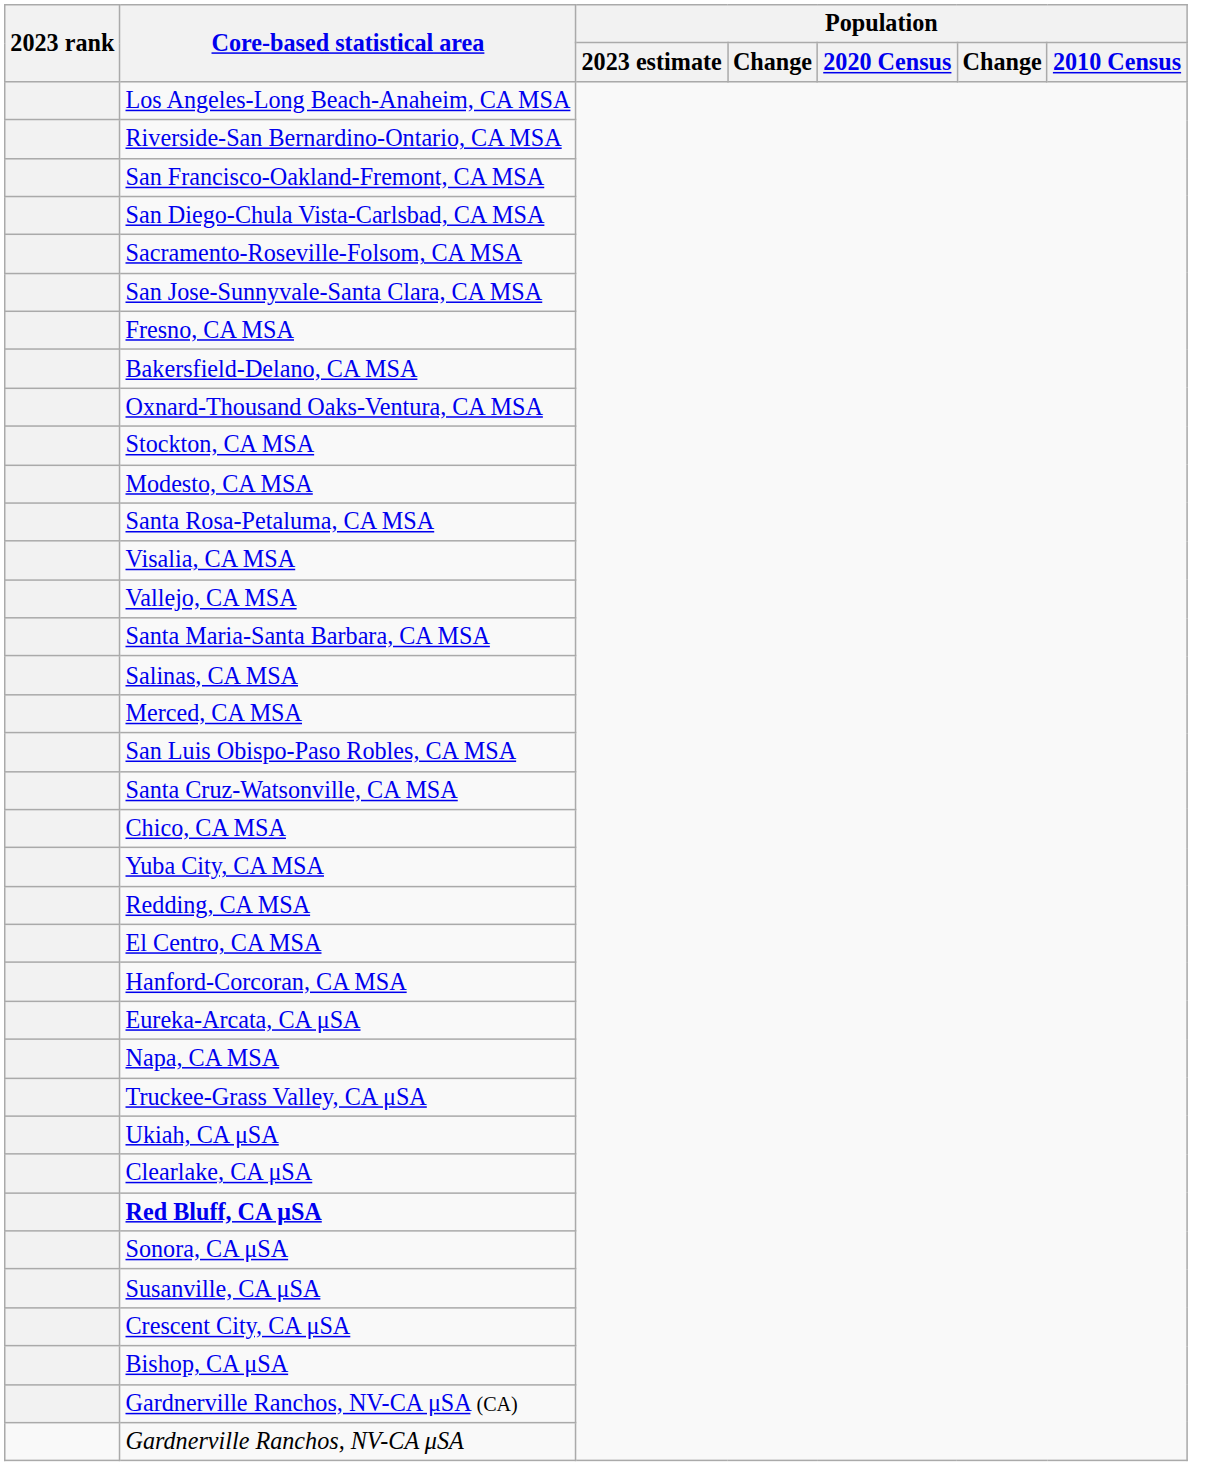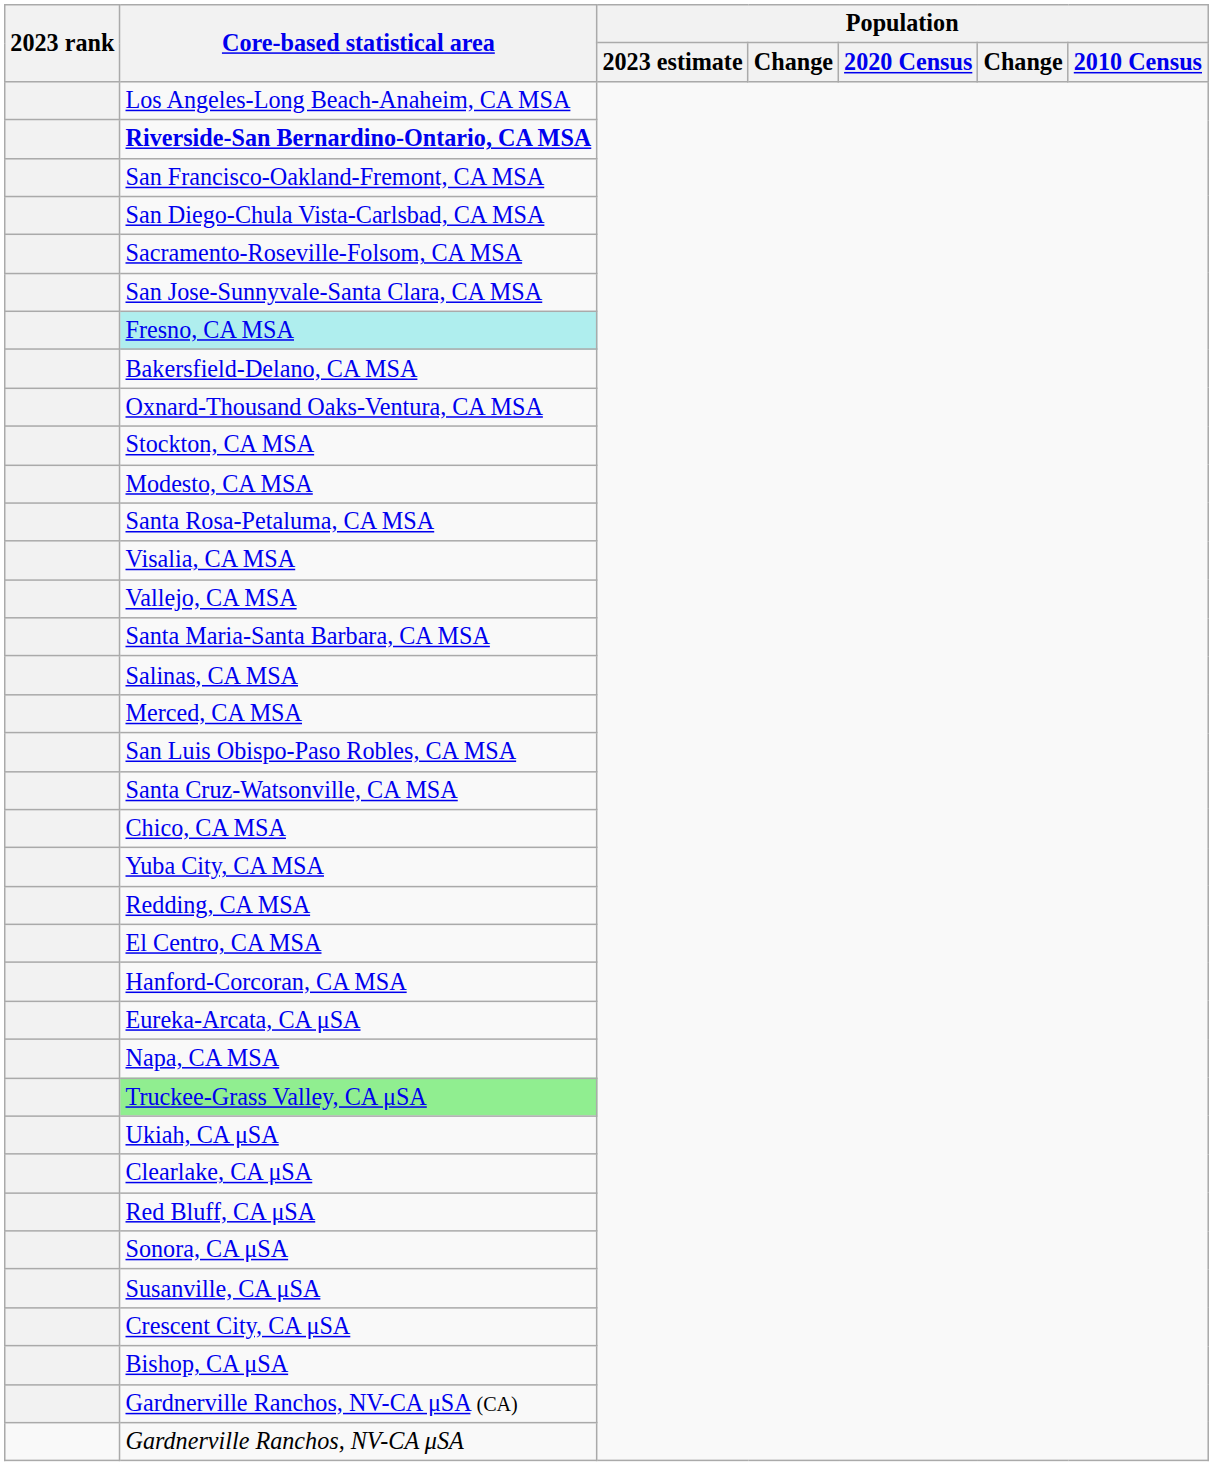Riverside-San Bernardino-Ontario, CA MSA | Core-based statistical area: normal -> bold
Fresno, CA MSA | Core-based statistical area: no background -> paleturquoise background
Truckee-Grass Valley, CA μSA | Core-based statistical area: no background -> lightgreen background
Red Bluff, CA μSA | Core-based statistical area: bold -> normal
